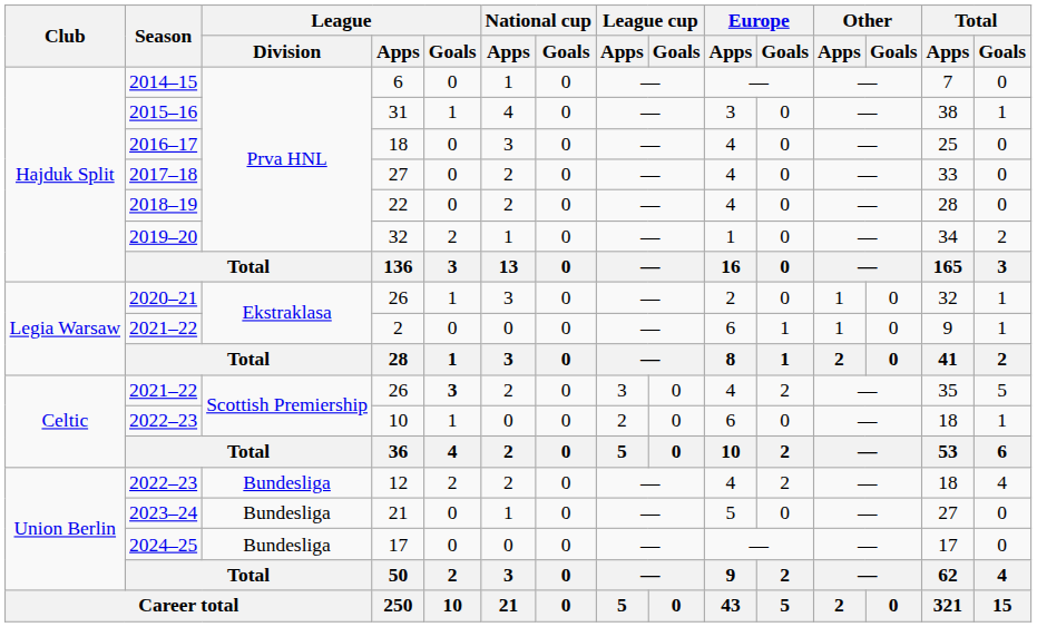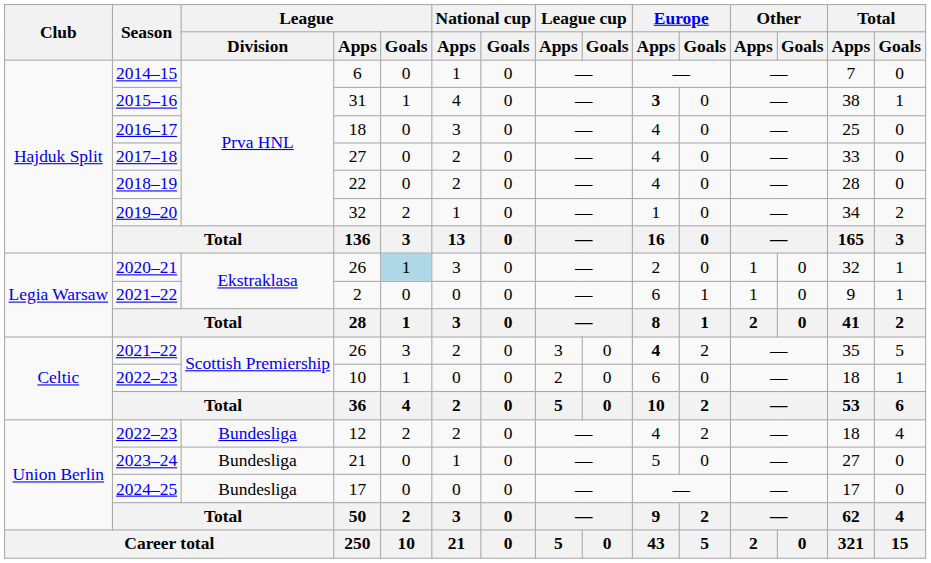31 | Europe / Apps: normal -> bold
2020–21 / 26 | League / Goals: no background -> lightblue background
2021–22 / 26 | League / Goals: bold -> normal
2021–22 / 26 | Europe / Apps: normal -> bold
